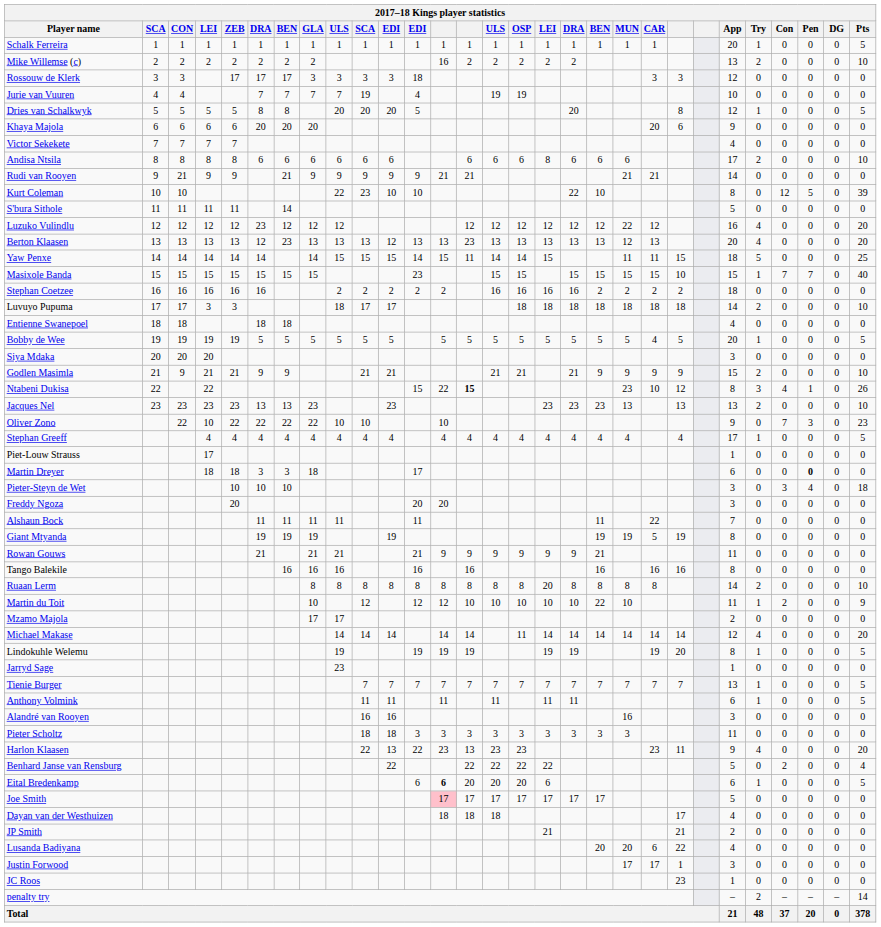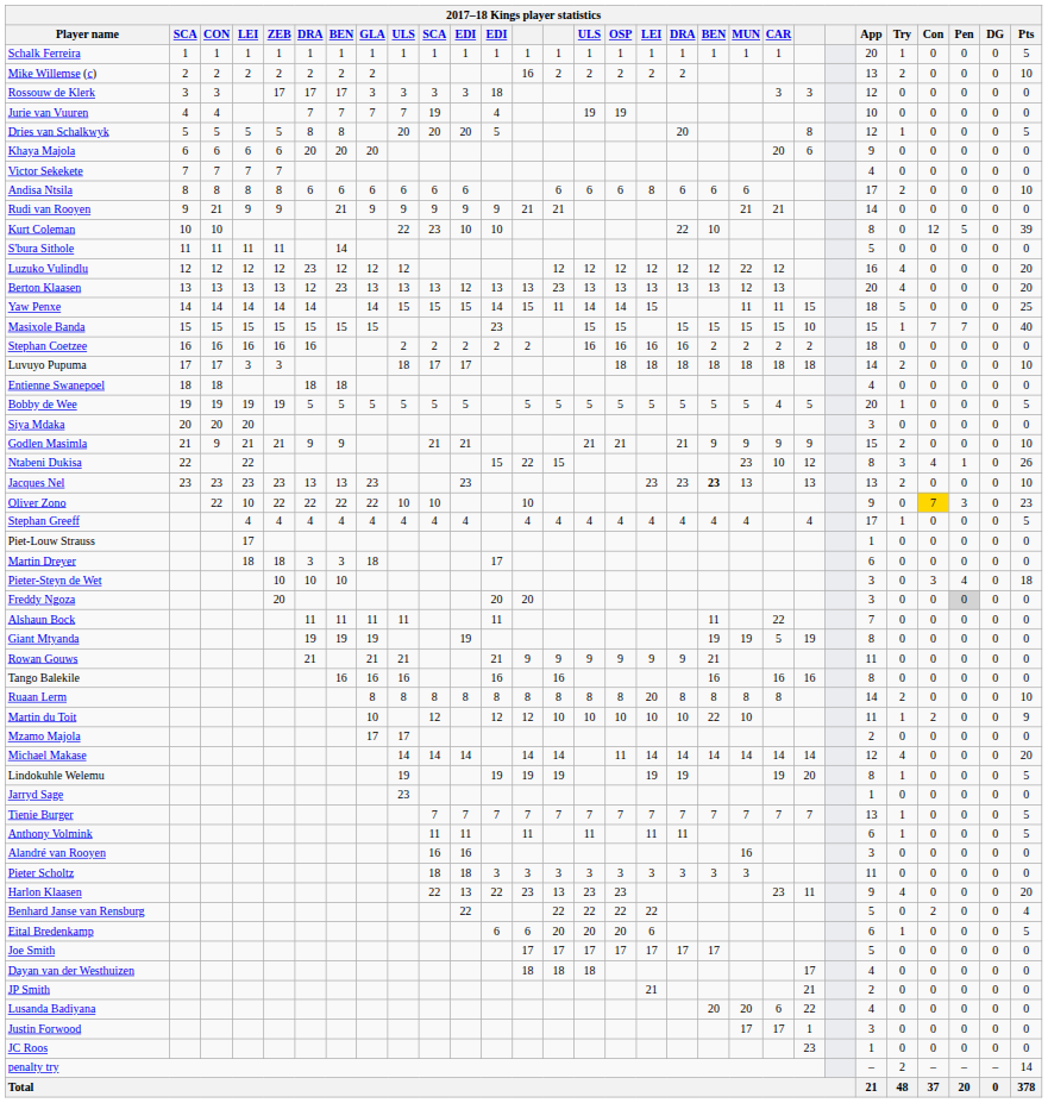Ntabeni Dukisa | column 14: bold -> normal
Jacques Nel | column 19: normal -> bold
Oliver Zono | Con: no background -> gold background
Martin Dreyer | Pen: bold -> normal
Freddy Ngoza | Pen: no background -> lightgrey background
Eital Bredenkamp | column 13: bold -> normal
Joe Smith | column 13: pink background -> no background
